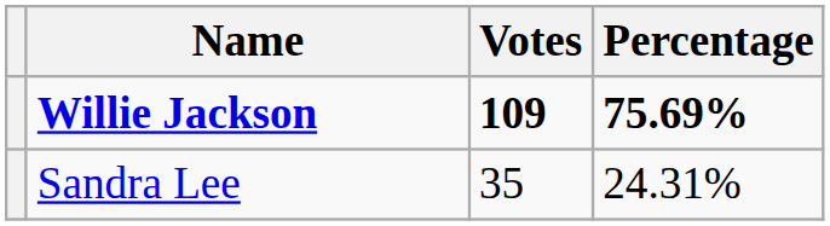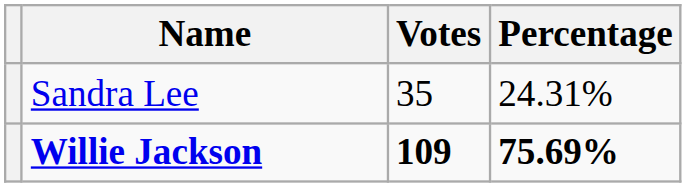rows swapped: Willie Jackson <-> Sandra Lee
